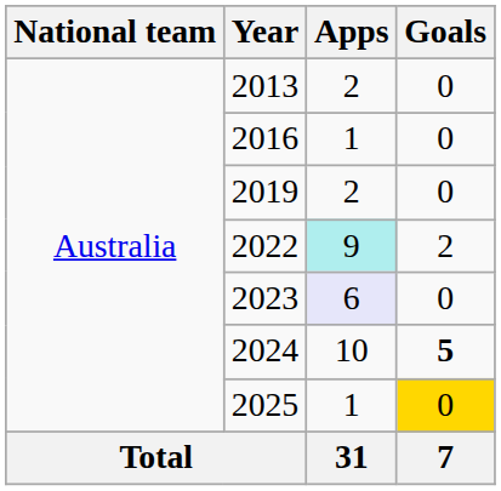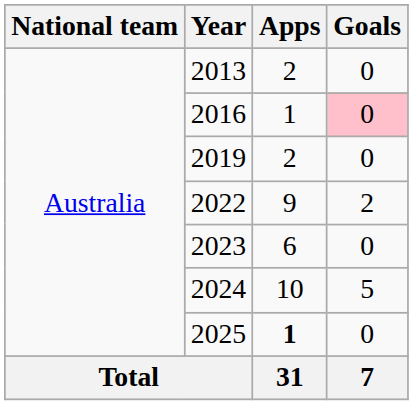2016 | Goals: no background -> pink background
2022 | Apps: paleturquoise background -> no background
2023 | Apps: lavender background -> no background
2024 | Goals: bold -> normal
2025 | Apps: normal -> bold
2025 | Goals: gold background -> no background
